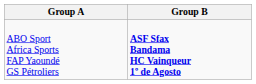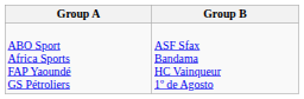ABO Sport Africa Sports FAP Yaoundé GS Pétroliers | Group B: bold -> normal
